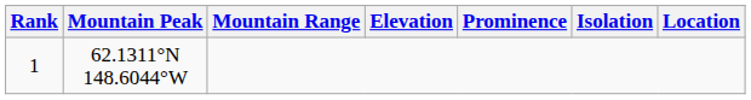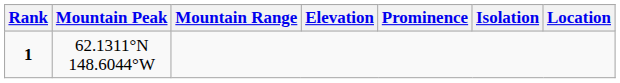62.1311°N 148.6044°W | Rank: normal -> bold
